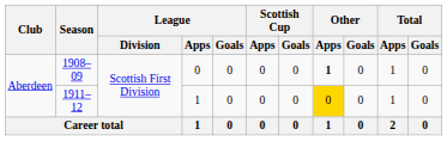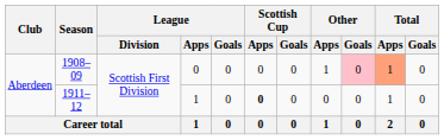1908–09 | Other / Apps: bold -> normal
1908–09 | Other / Goals: no background -> pink background
1908–09 | Total / Apps: no background -> lightsalmon background
1911–12 | Scottish Cup / Apps: normal -> bold
1911–12 | Other / Apps: gold background -> no background
